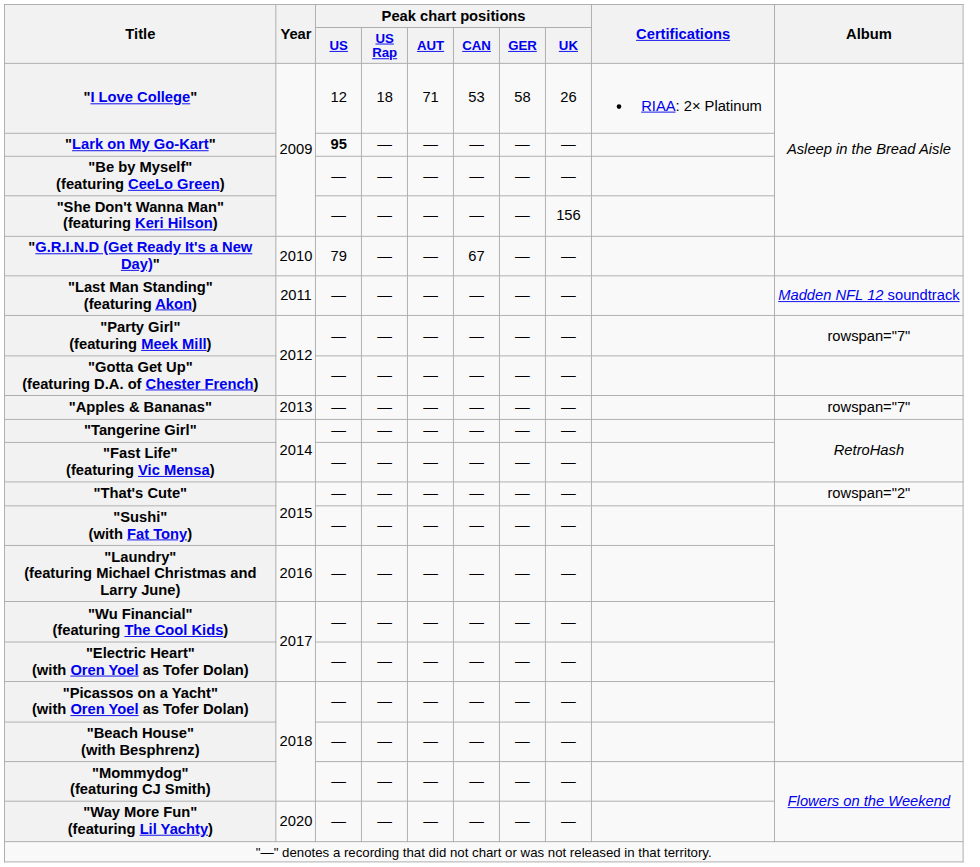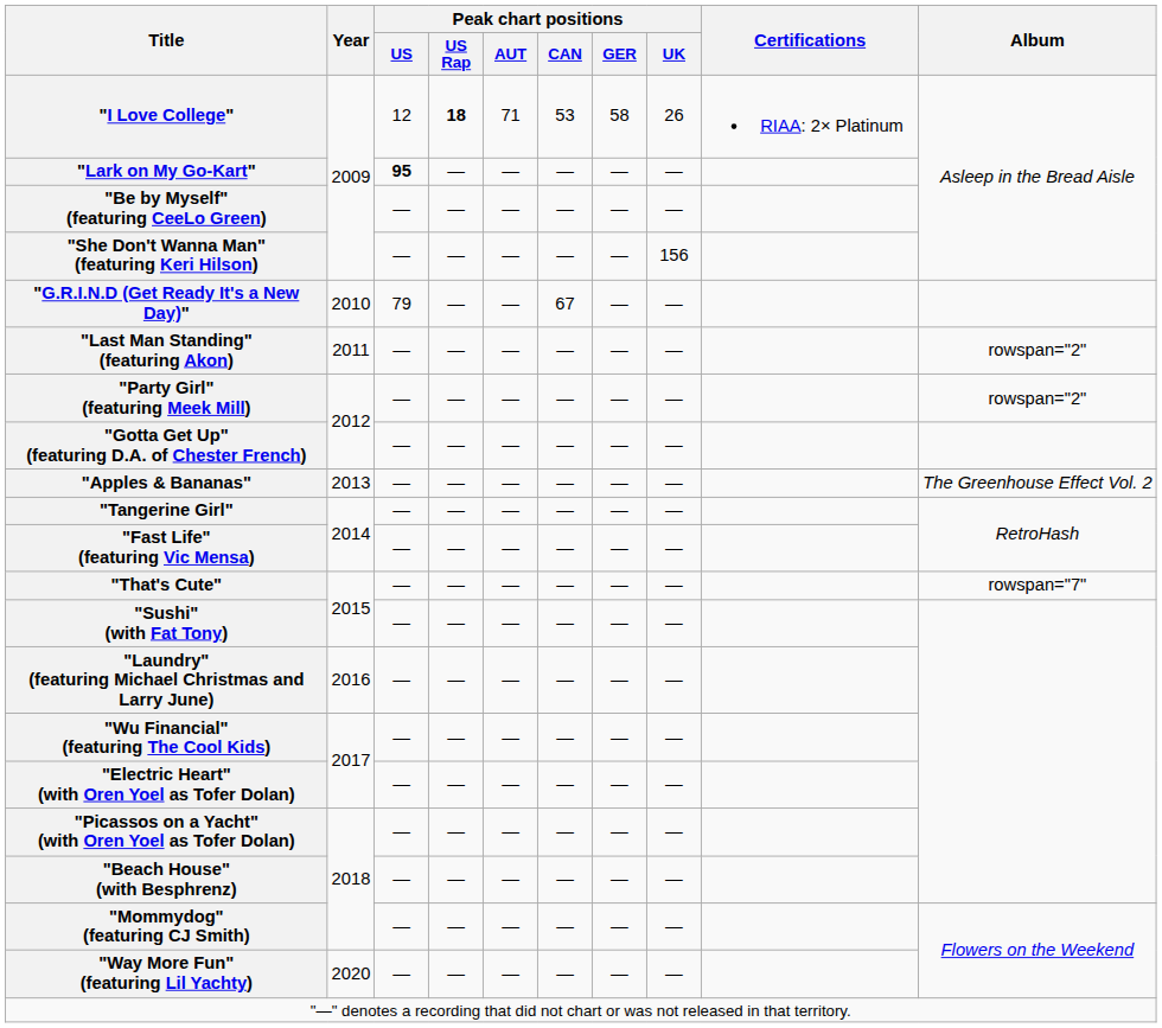"I Love College" | Peak chart positions / US Rap: normal -> bold
"Last Man Standing" (featuring Akon) | Album: Madden NFL 12 soundtrack -> rowspan="2"
"Party Girl" (featuring Meek Mill) | Album: rowspan="7" -> rowspan="2"
"Apples & Bananas" | Album: rowspan="7" -> The Greenhouse Effect Vol. 2
"That's Cute" | Album: rowspan="2" -> rowspan="7"
